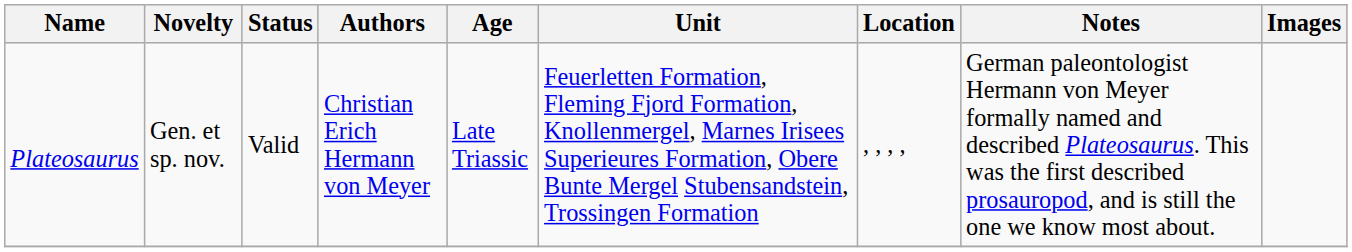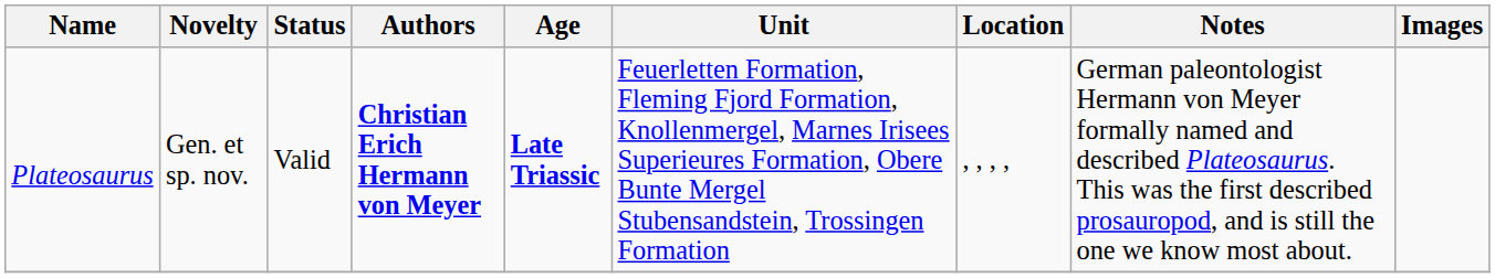Plateosaurus | Authors: normal -> bold
Plateosaurus | Age: normal -> bold
